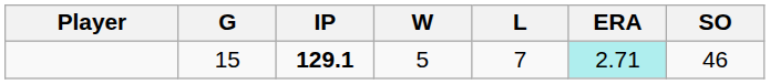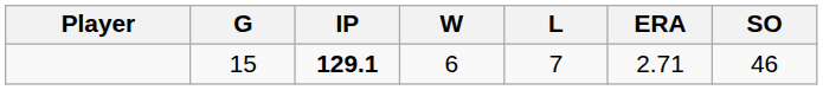row 2 | W: 5 -> 6
row 2 | ERA: paleturquoise background -> no background
